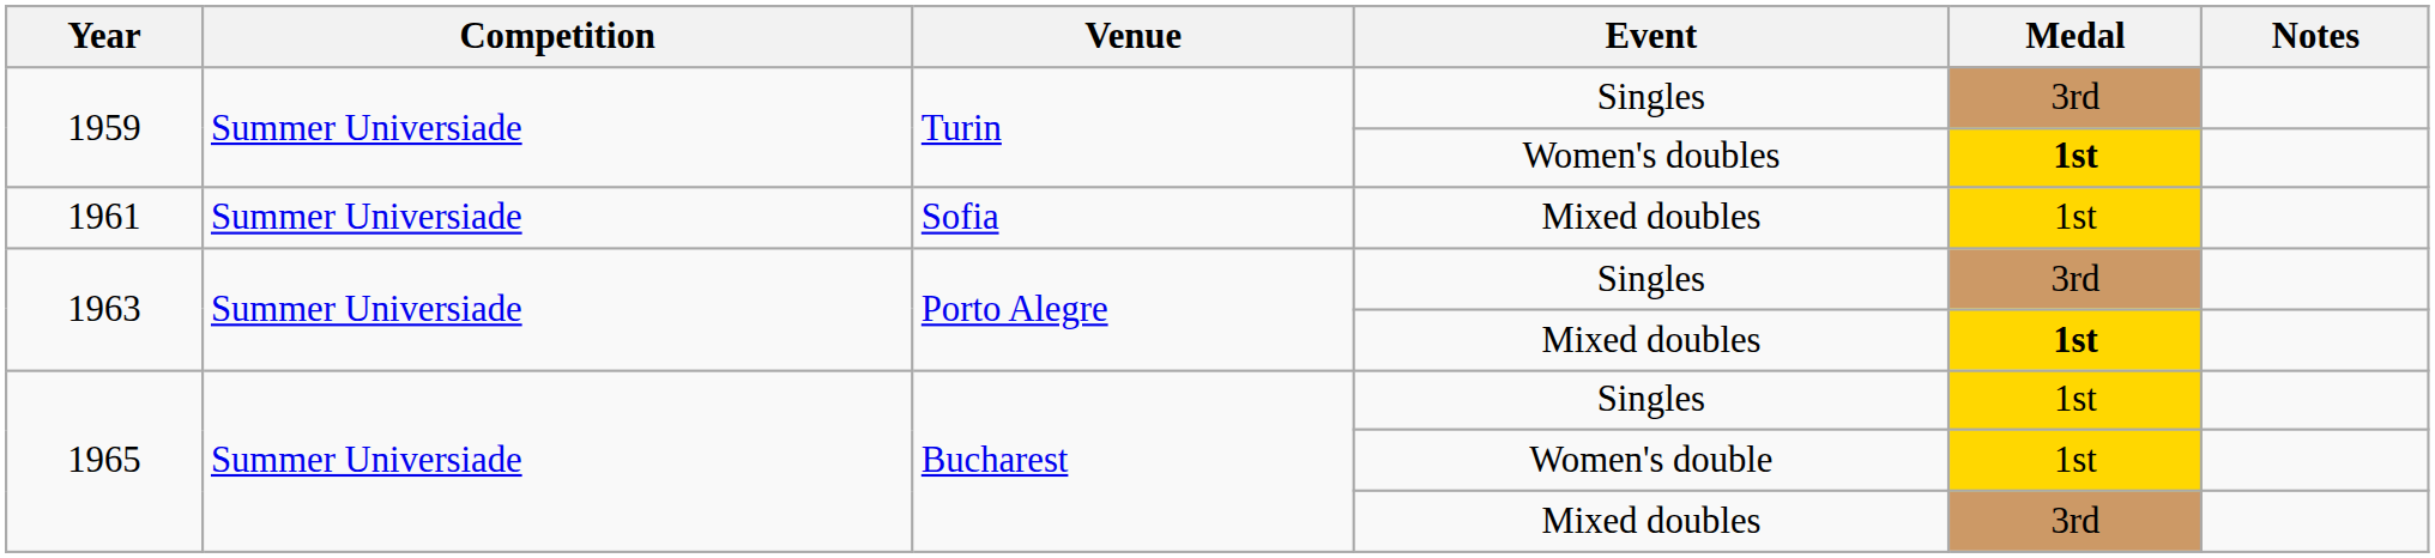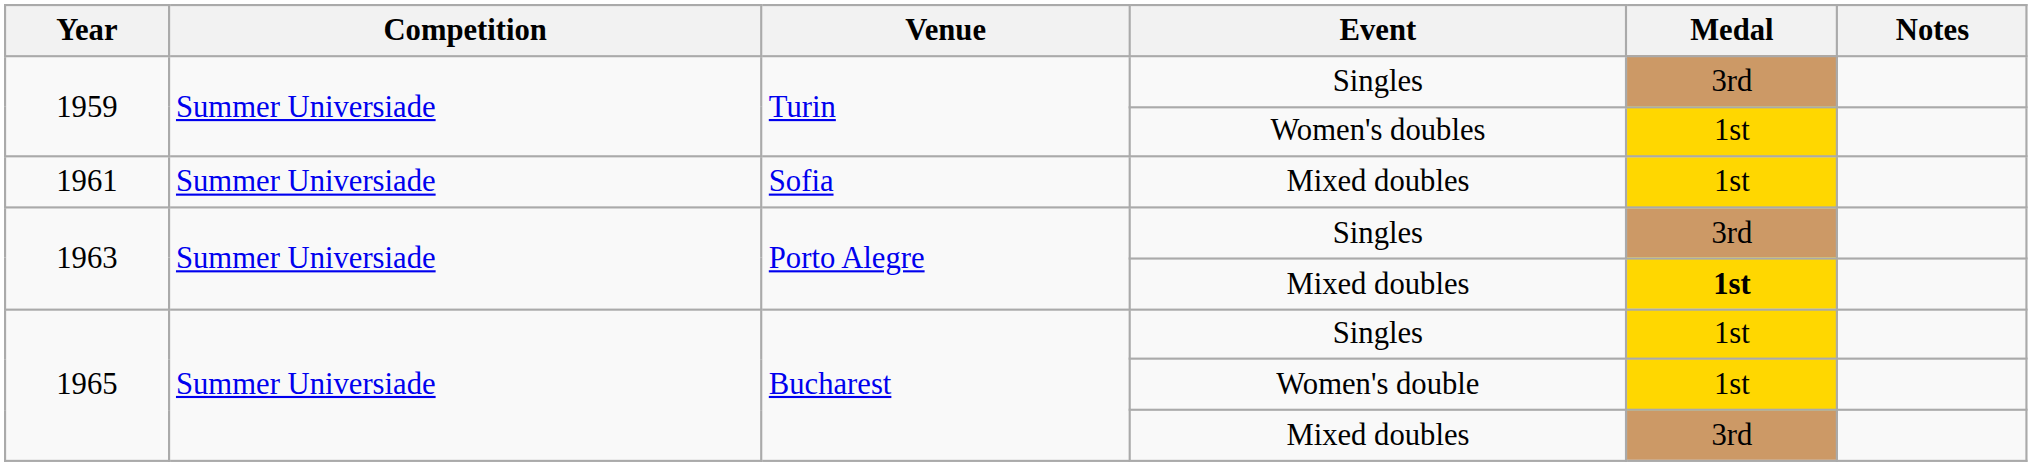1959 / Women's doubles | Medal: bold -> normal
